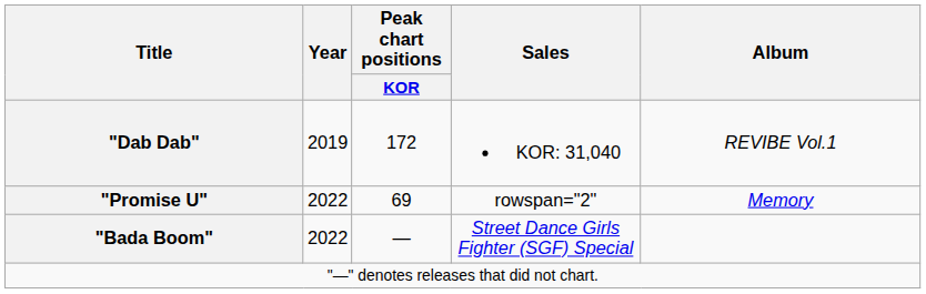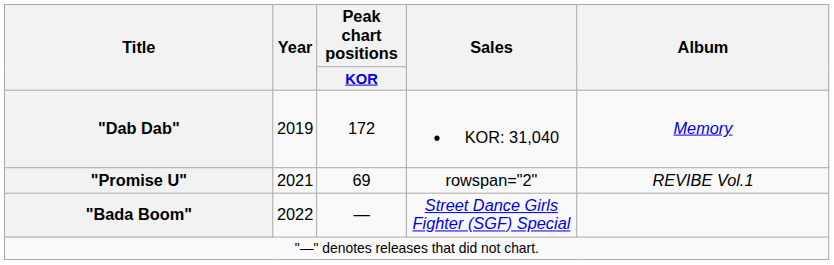"Dab Dab" | Album: REVIBE Vol.1 -> Memory
"Promise U" | Year: 2022 -> 2021
"Promise U" | Album: Memory -> REVIBE Vol.1
